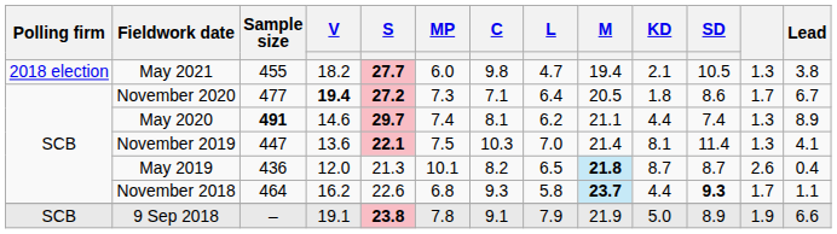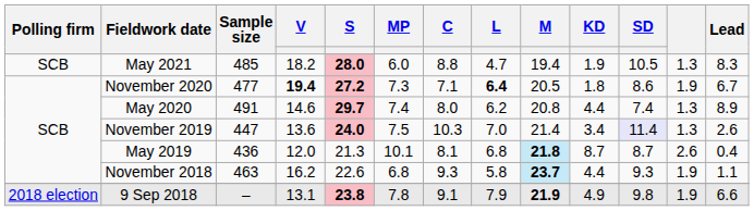May 2021 | Polling firm: 2018 election -> SCB
May 2021 | Sample size: 455 -> 485
May 2021 | S: 27.7 -> 28.0
May 2021 | C: 9.8 -> 8.8
May 2021 | KD: 2.1 -> 1.9
May 2021 | Lead: 3.8 -> 8.3
November 2020 | L: normal -> bold
November 2020 | column 12: 1.7 -> 1.9
May 2020 | Sample size: bold -> normal
May 2020 | C: 8.1 -> 8.0
May 2020 | M: 21.1 -> 20.8
November 2019 | S: 22.1 -> 24.0
November 2019 | KD: 8.1 -> 3.4
November 2019 | SD: no background -> lavender background
November 2019 | Lead: 4.1 -> 2.6
May 2019 | C: 8.2 -> 8.1
May 2019 | L: 6.5 -> 6.8
November 2018 | Sample size: 464 -> 463
November 2018 | SD: bold -> normal
November 2018 | column 12: 1.7 -> 1.9
9 Sep 2018 | Polling firm: SCB -> 2018 election
9 Sep 2018 | V: 19.1 -> 13.1
9 Sep 2018 | M: normal -> bold
9 Sep 2018 | KD: 5.0 -> 4.9
9 Sep 2018 | SD: 8.9 -> 9.8
